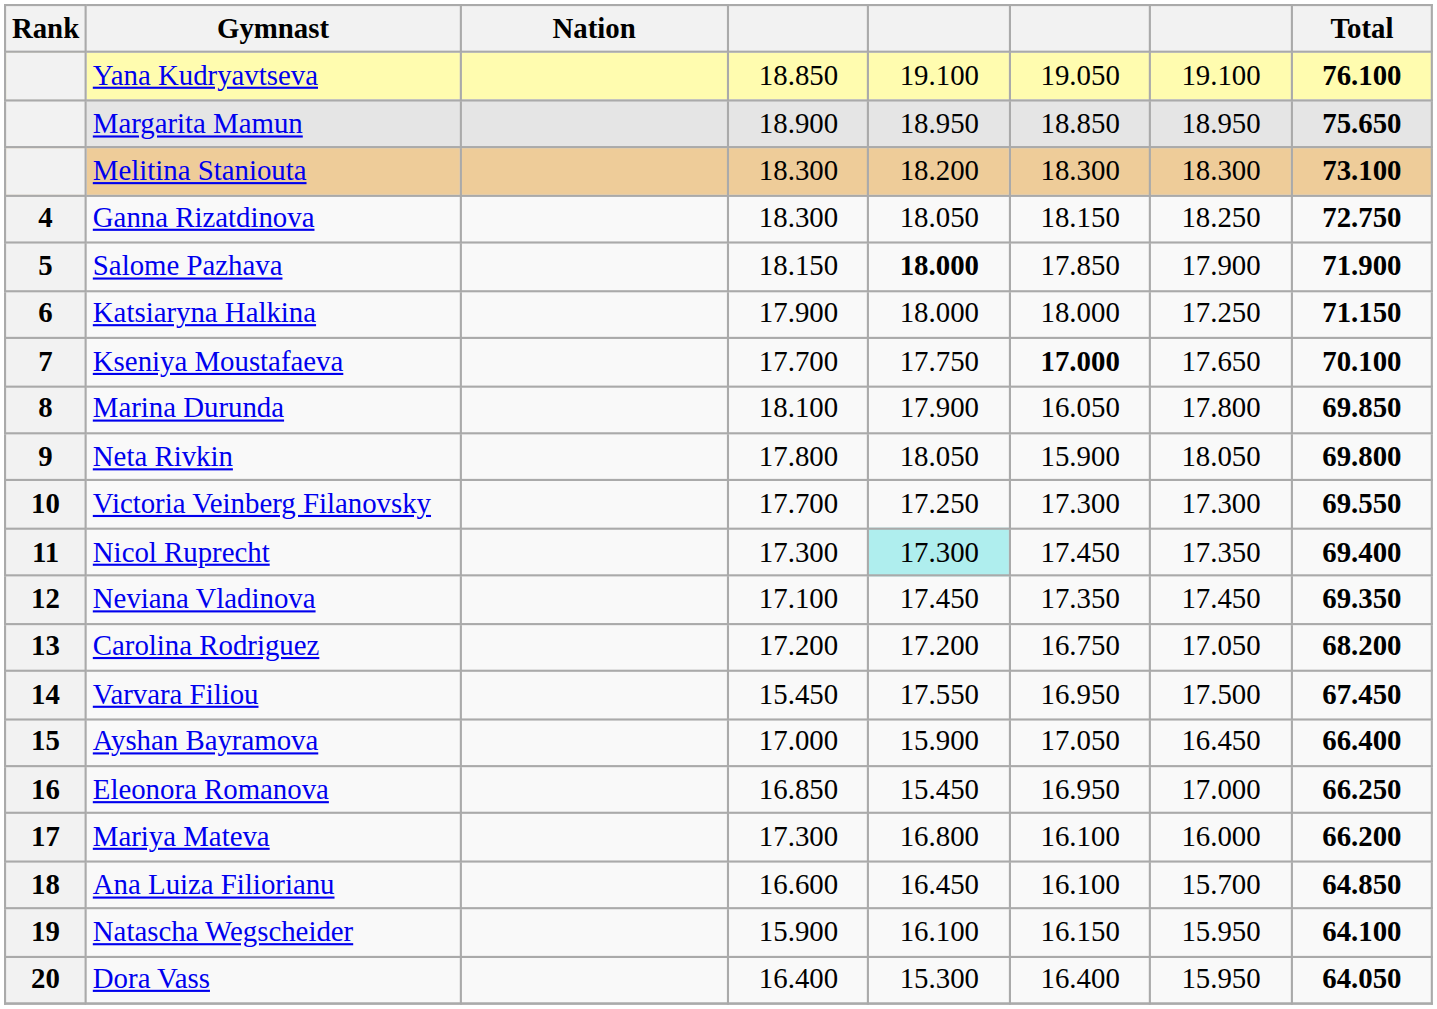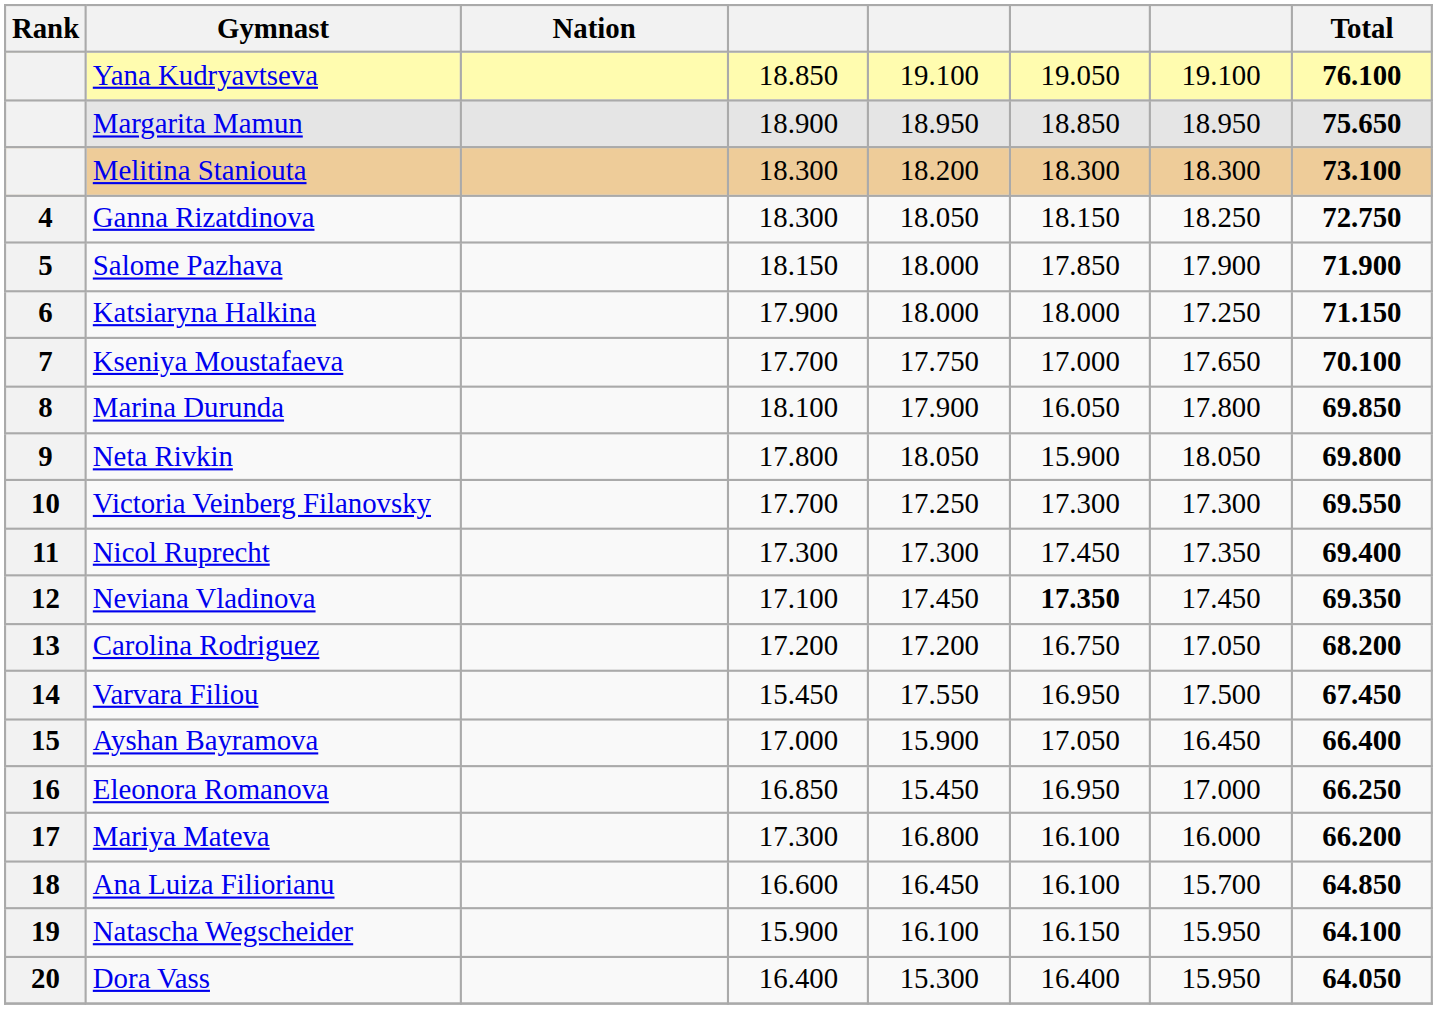Salome Pazhava | column 5: bold -> normal
Kseniya Moustafaeva | column 6: bold -> normal
Nicol Ruprecht | column 5: paleturquoise background -> no background
Neviana Vladinova | column 6: normal -> bold
